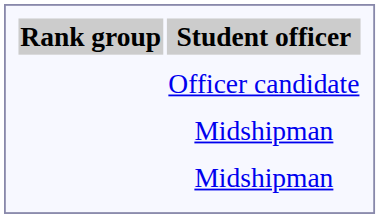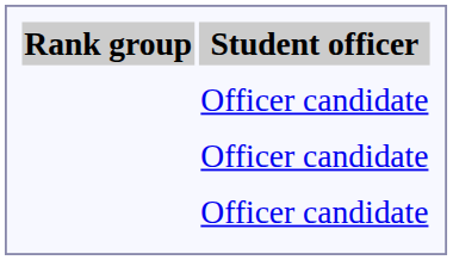row 3 | Student officer: Midshipman -> Officer candidate
row 4 | Student officer: Midshipman -> Officer candidate
